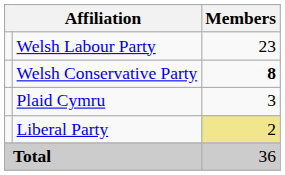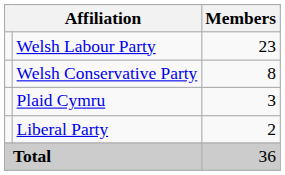Welsh Conservative Party | Members: bold -> normal
Liberal Party | Members: khaki background -> no background
